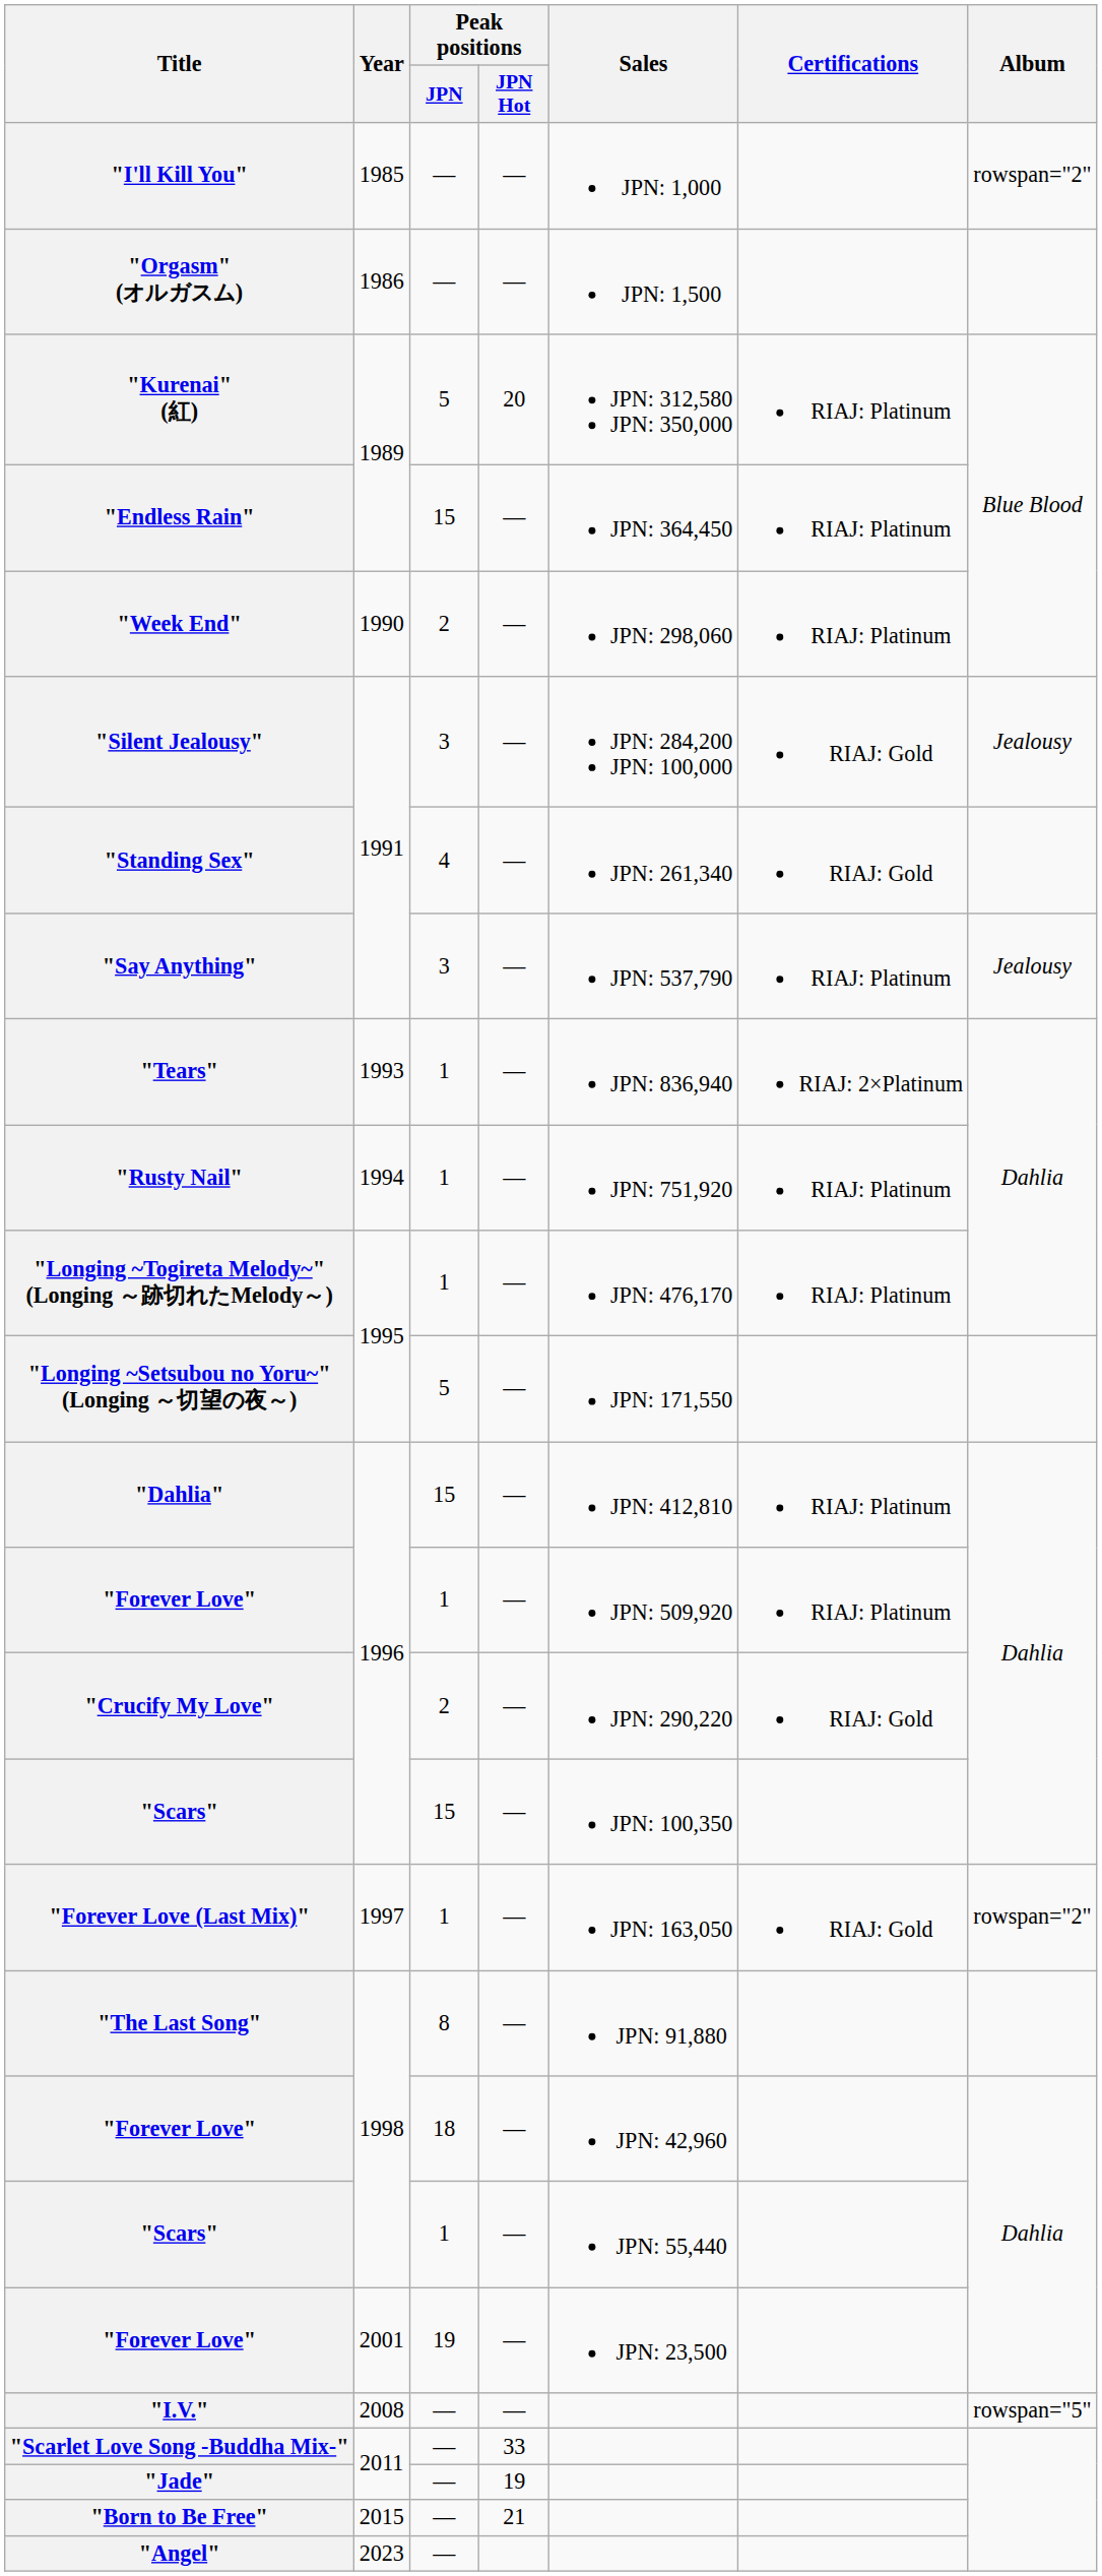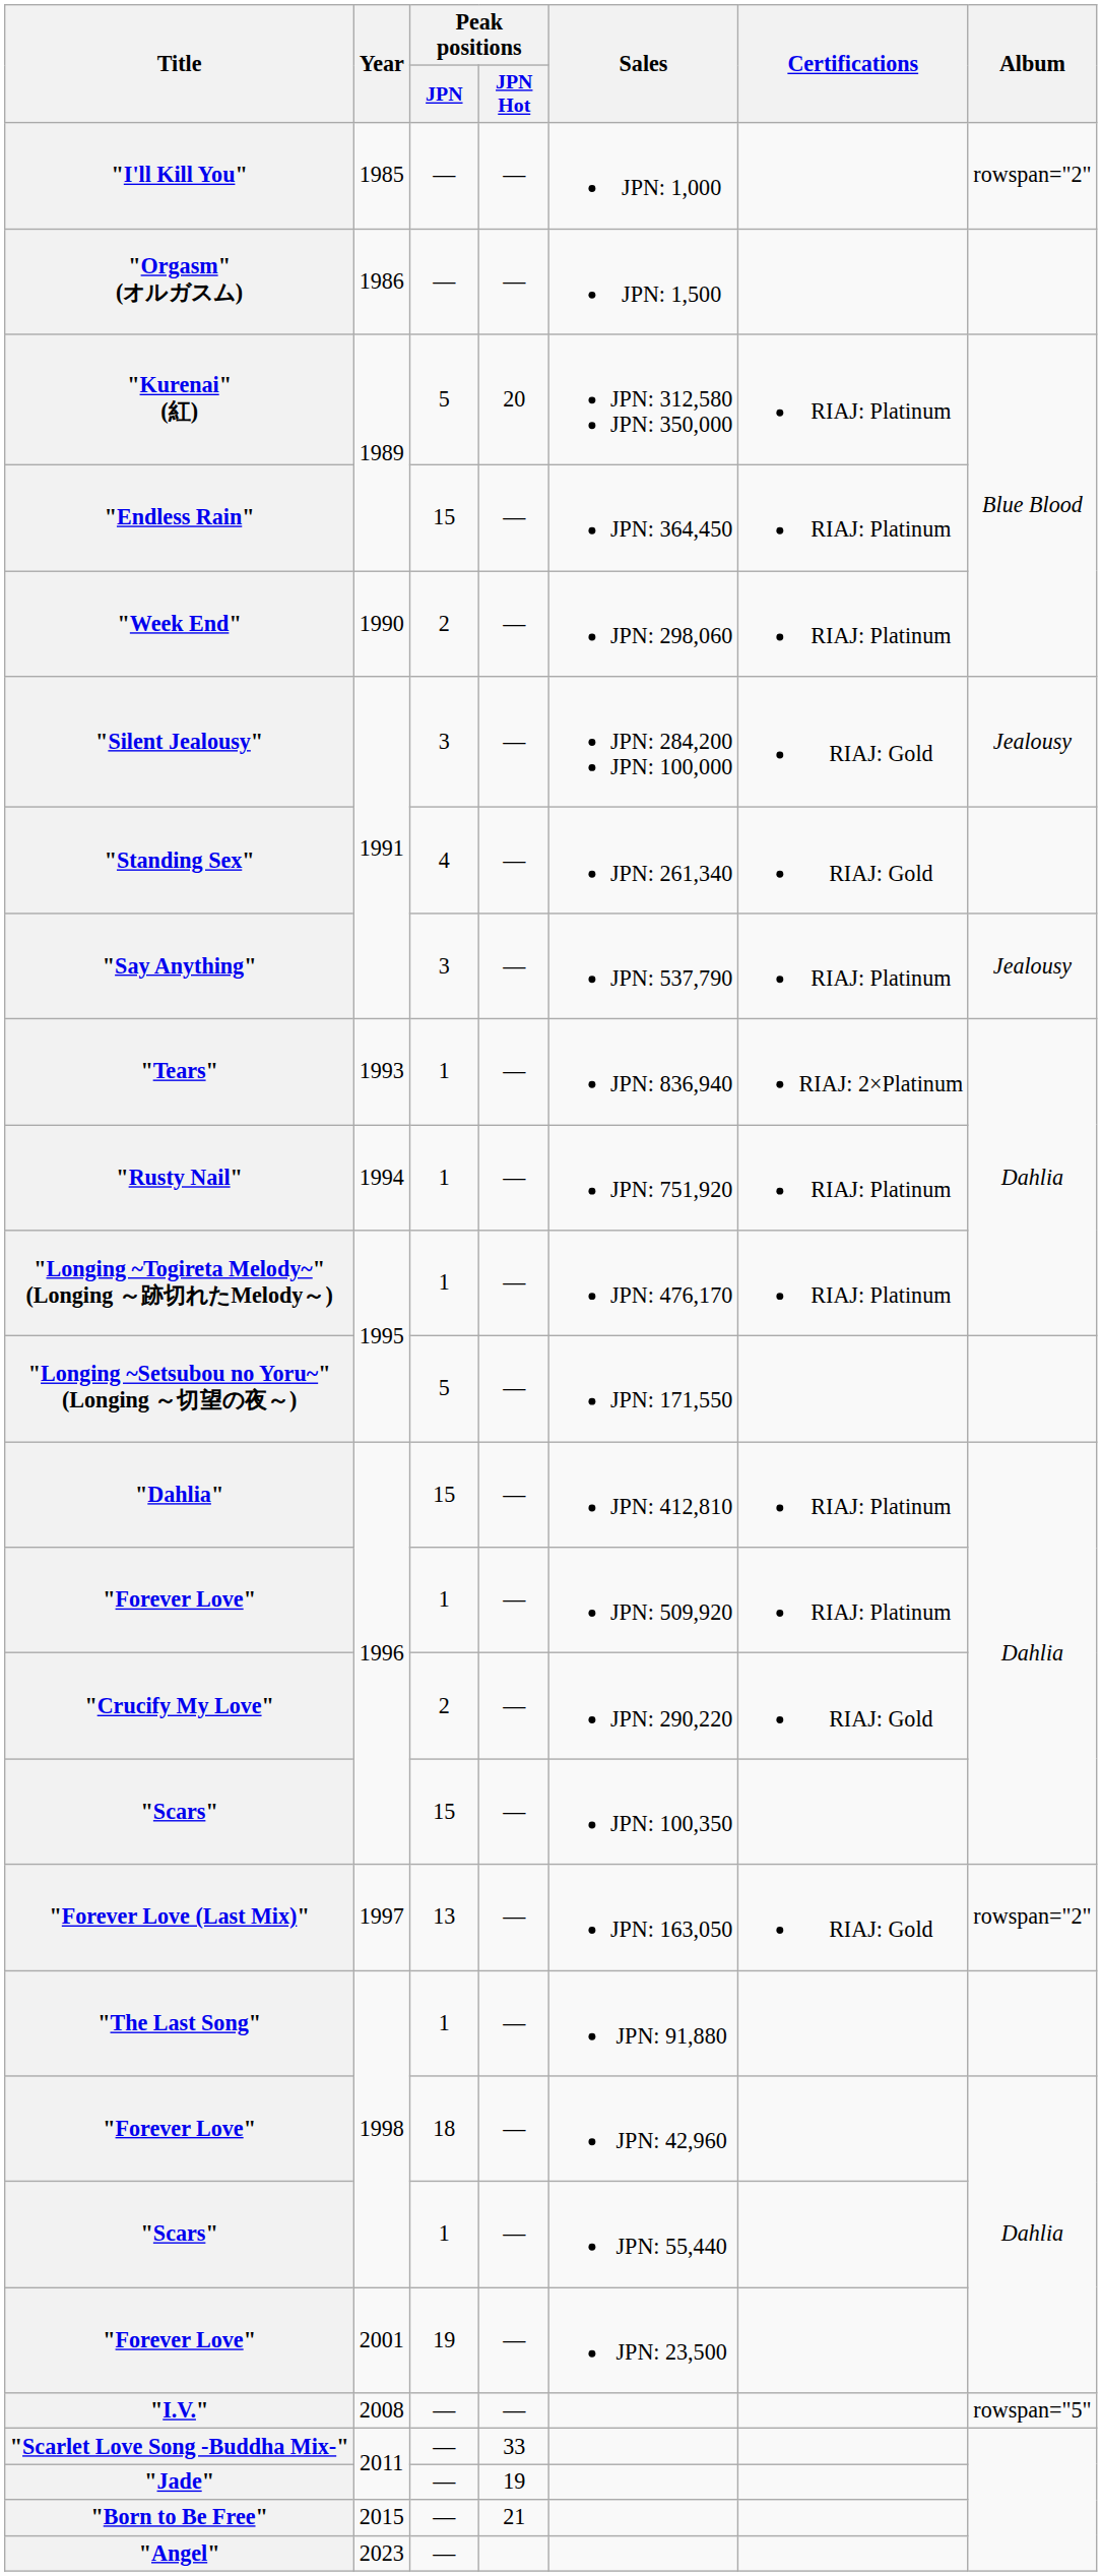"Forever Love (Last Mix)" | Peak positions / JPN: 1 -> 13
"The Last Song" | Peak positions / JPN: 8 -> 1
